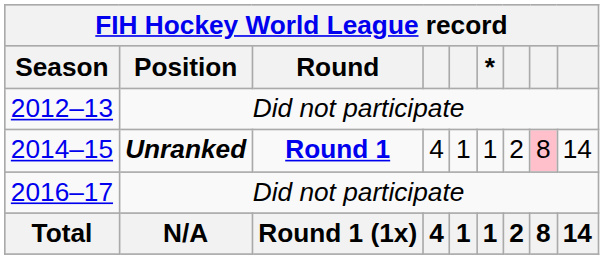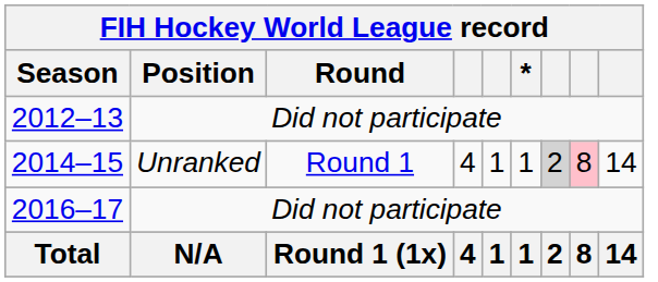2014–15 | Position: bold -> normal
2014–15 | Round: bold -> normal
2014–15 | column 7: no background -> lightgrey background
